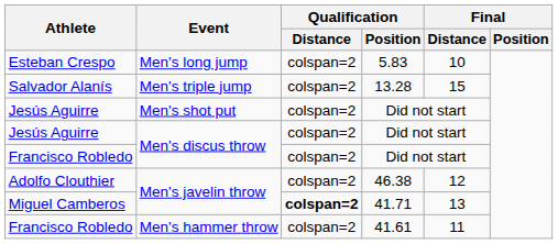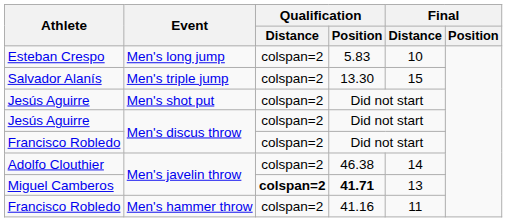Salvador Alanís | Qualification / Position: 13.28 -> 13.30
Adolfo Clouthier | Final / Distance: 12 -> 14
Miguel Camberos | Qualification / Position: normal -> bold
Francisco Robledo / Men's hammer throw | Qualification / Position: 41.61 -> 41.16
